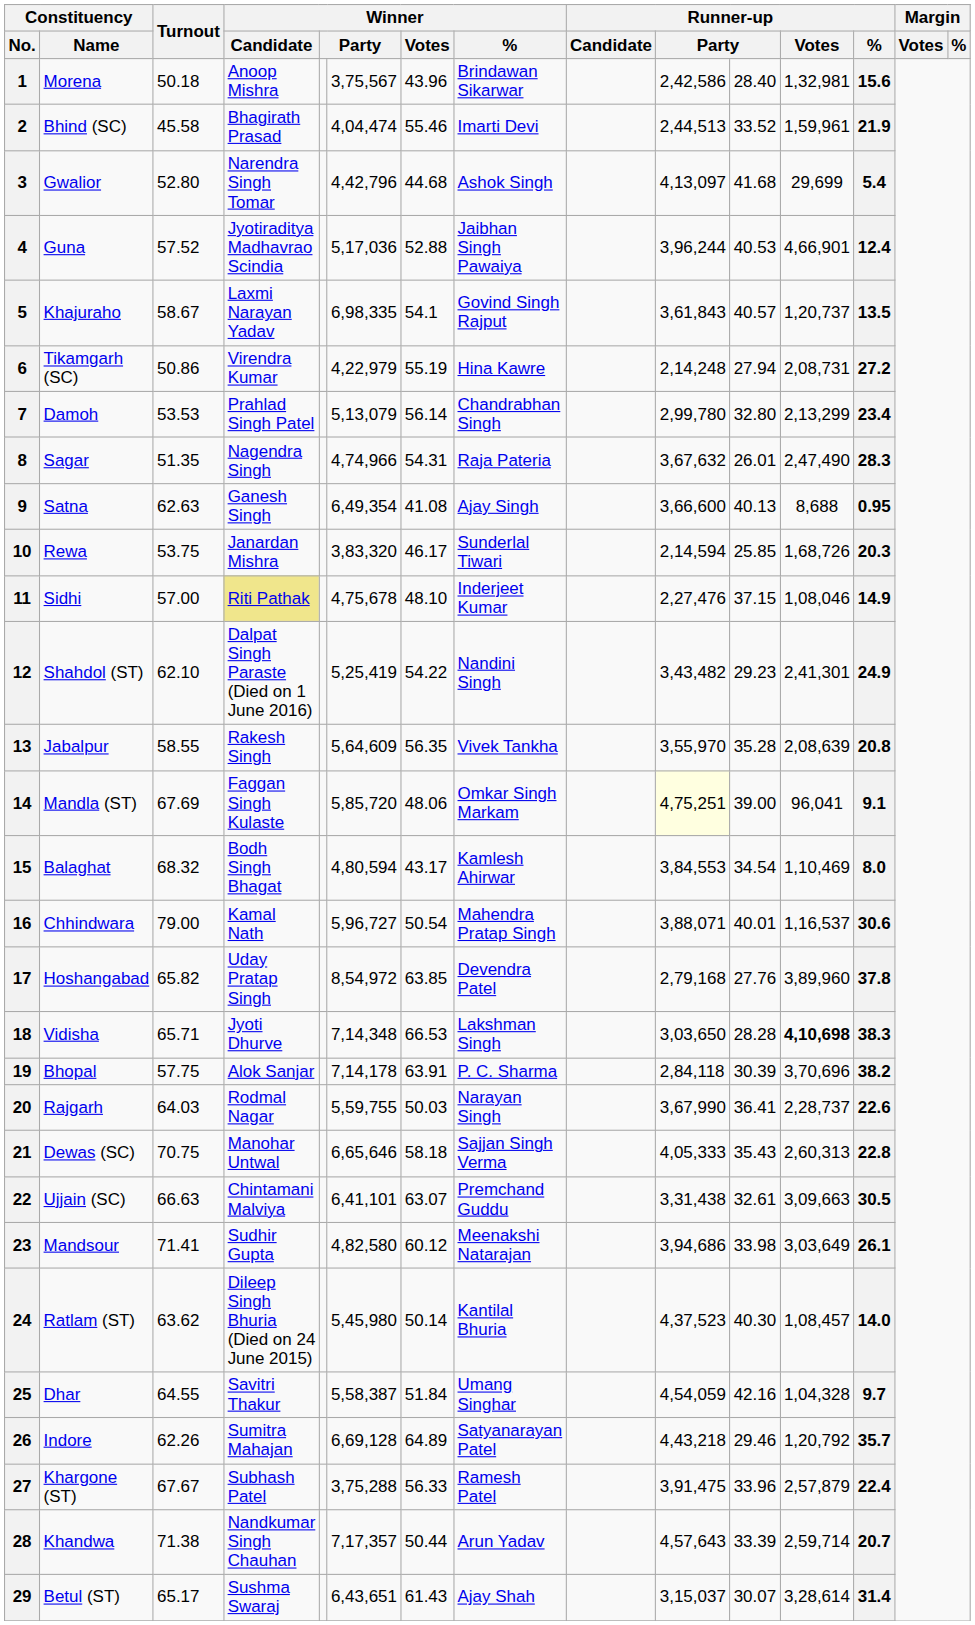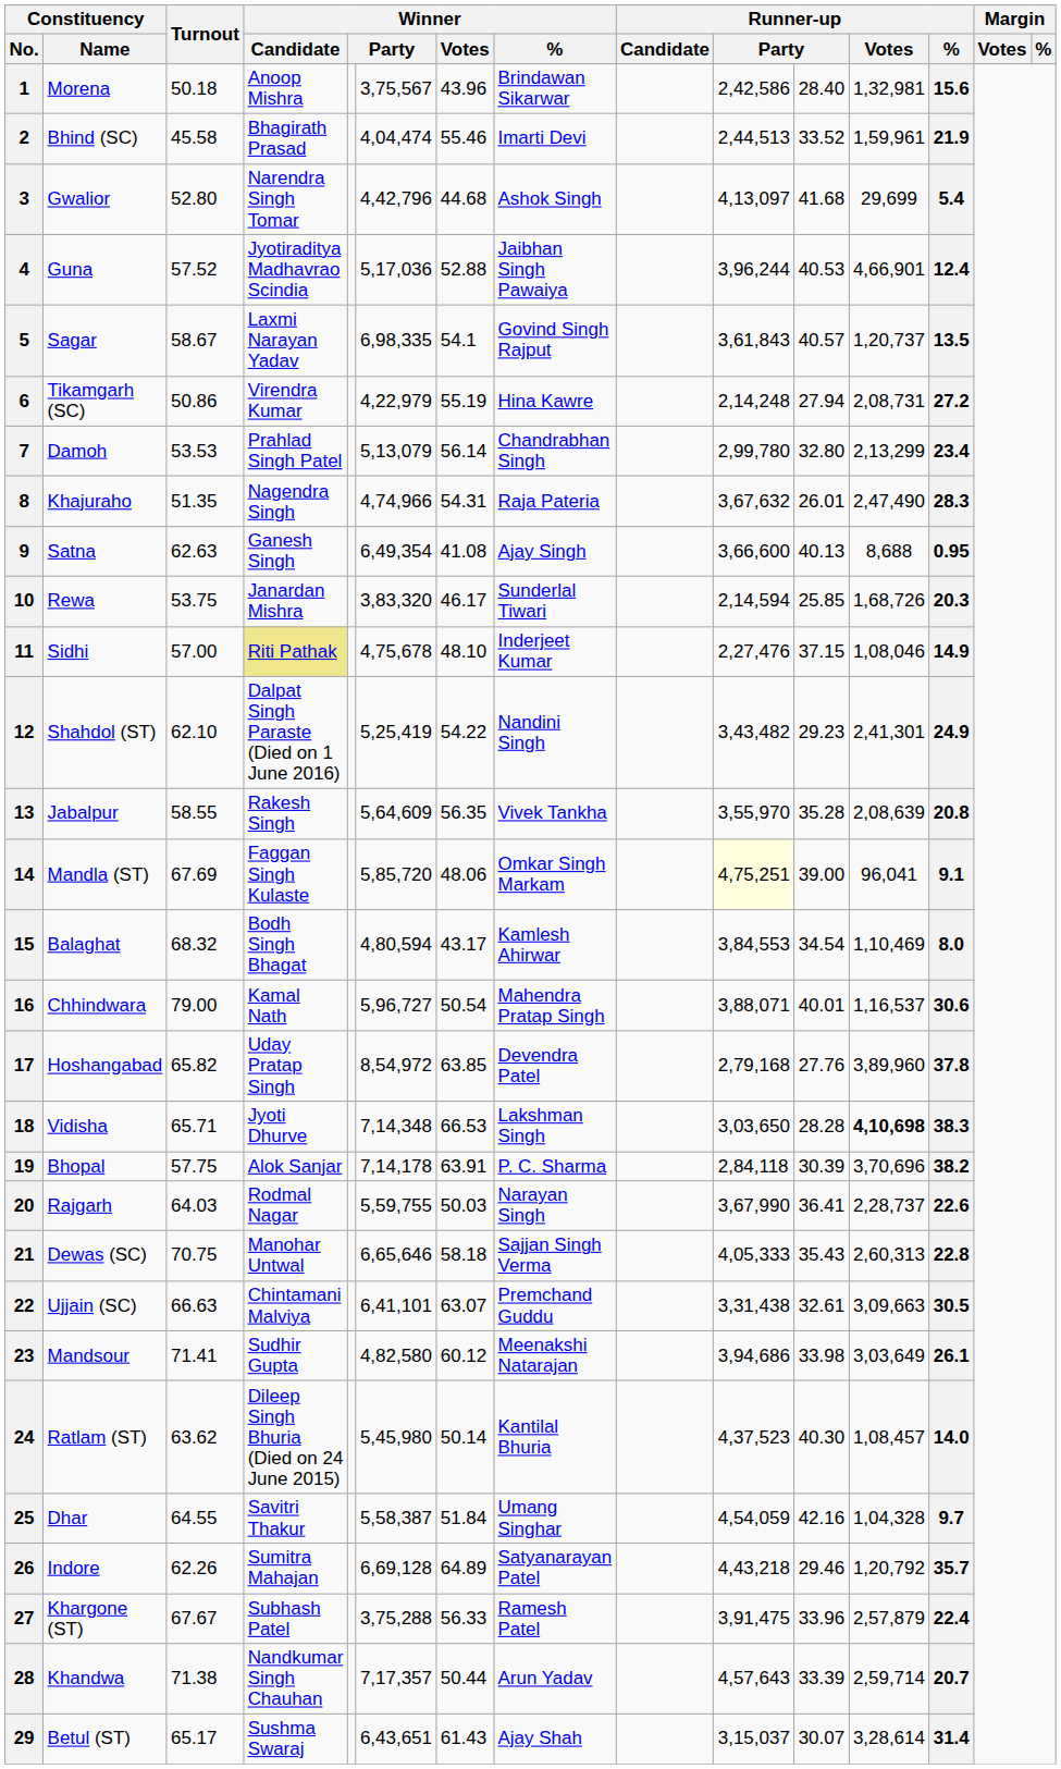5 | Constituency / Name: Khajuraho -> Sagar
8 | Constituency / Name: Sagar -> Khajuraho
